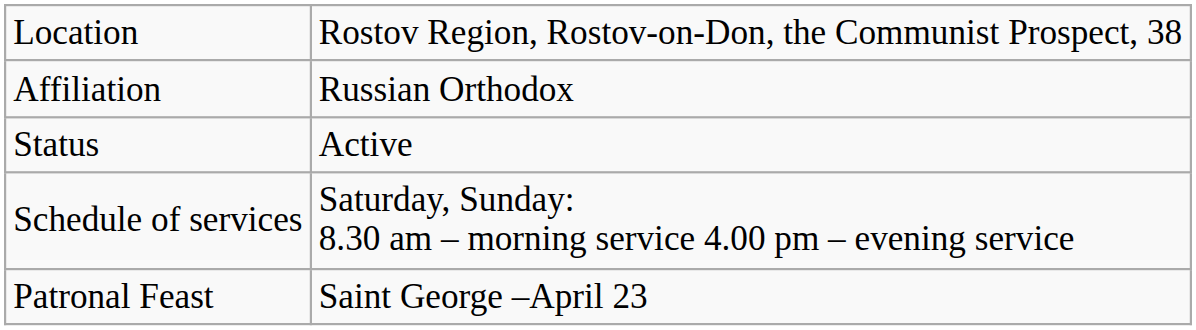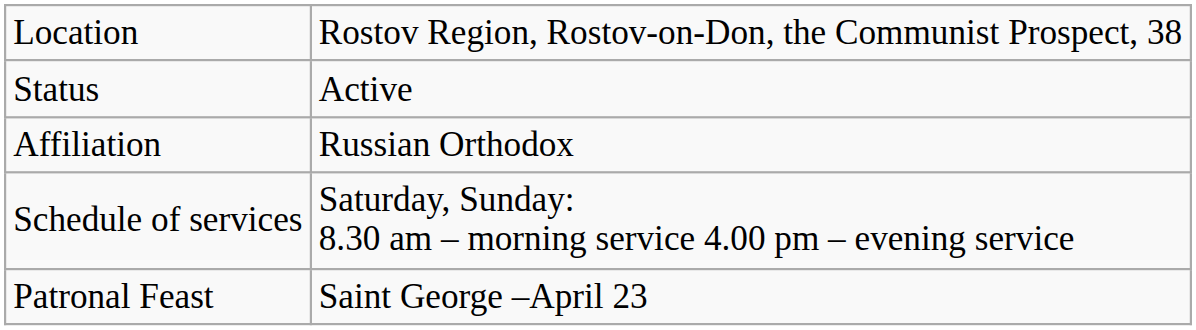rows swapped: Affiliation <-> Status
